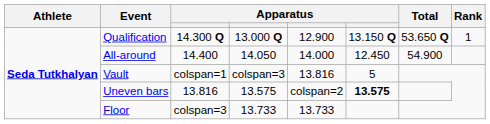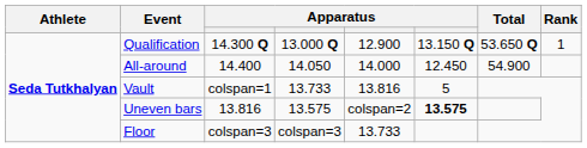Vault | column 4: colspan=3 -> 13.733
Floor | column 4: 13.733 -> colspan=3
